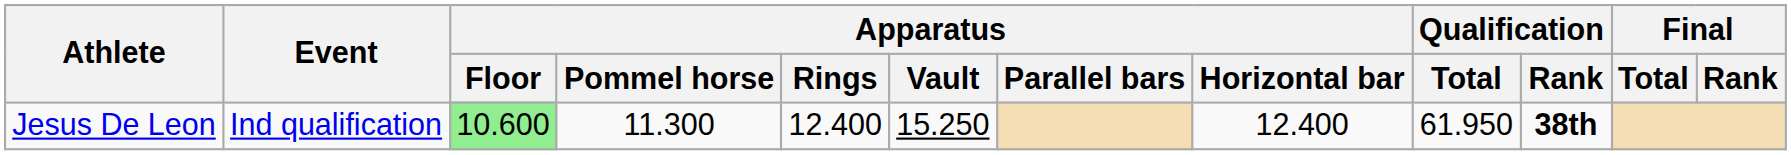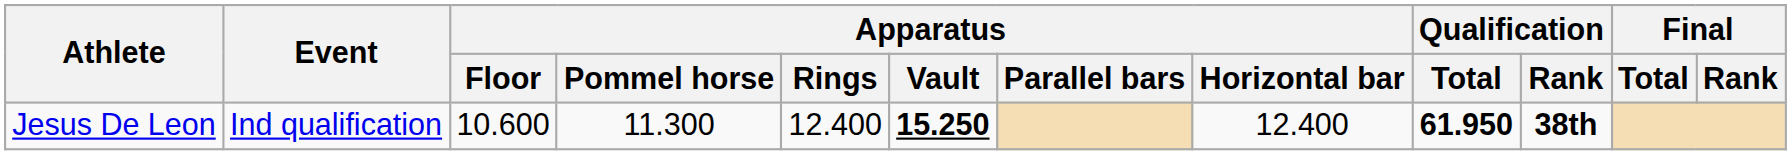Jesus De Leon | Apparatus / Floor: lightgreen background -> no background
Jesus De Leon | Apparatus / Vault: normal -> bold
Jesus De Leon | Qualification / Total: normal -> bold
